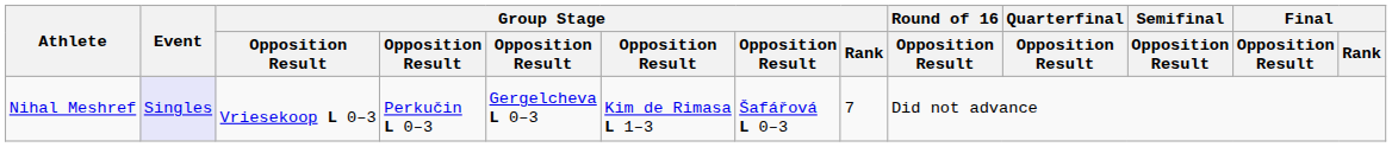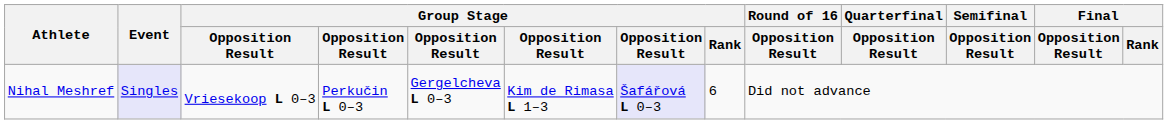Nihal Meshref | column 7: no background -> lavender background
Nihal Meshref | Group Stage / Rank: 7 -> 6
